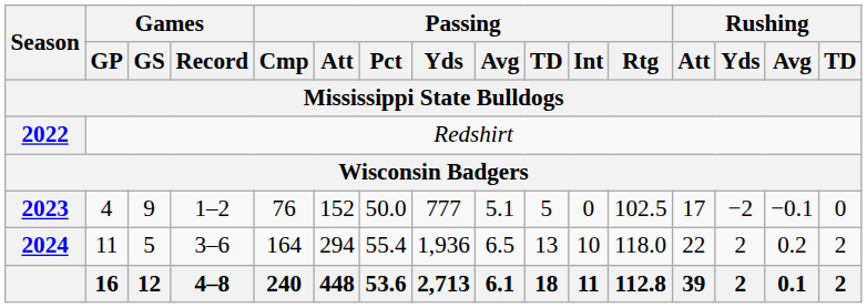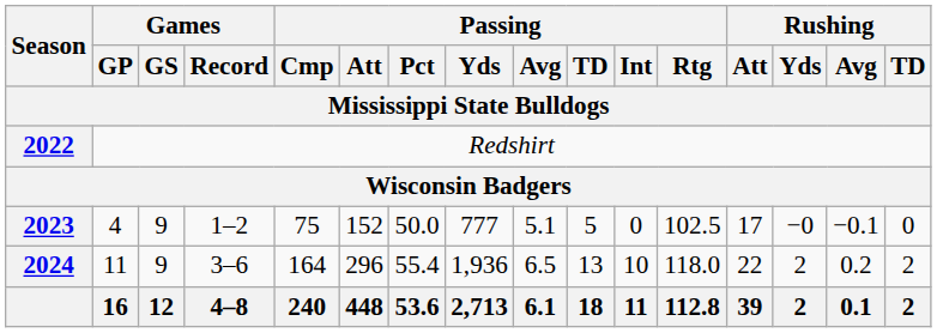2023 | Passing / Cmp / Mississippi State Bulldogs: 76 -> 75
2023 | Rushing / Yds / Mississippi State Bulldogs: −2 -> −0
2024 | Games / GS / Mississippi State Bulldogs: 5 -> 9
2024 | Passing / Att / Mississippi State Bulldogs: 294 -> 296
